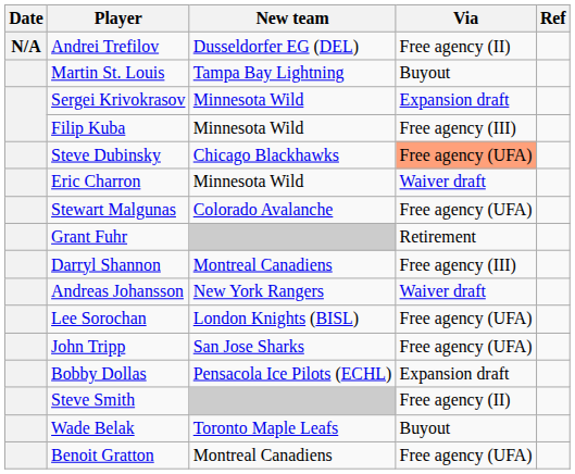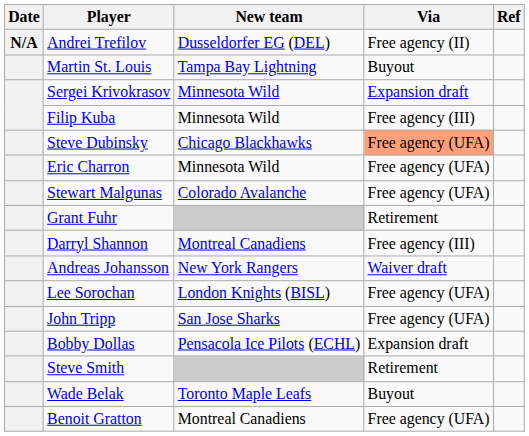Eric Charron | Via: Waiver draft -> Free agency (UFA)
Steve Smith | Via: Free agency (II) -> Retirement
